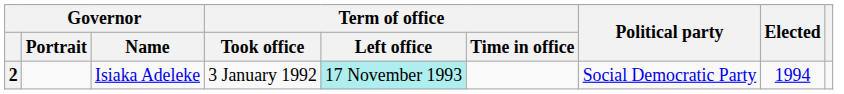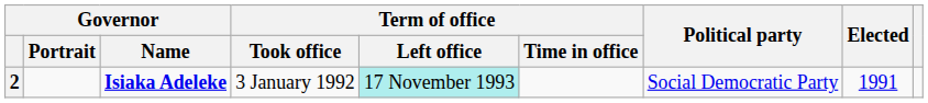2 | Governor / Name: normal -> bold
2 | Elected: 1994 -> 1991
